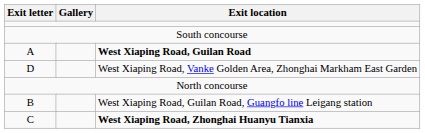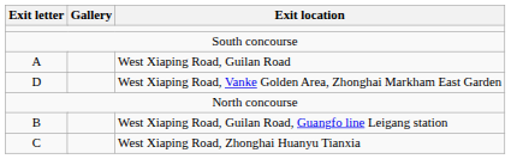West Xiaping Road, Guilan Road | Exit location: bold -> normal
West Xiaping Road, Zhonghai Huanyu Tianxia | Exit location: bold -> normal
